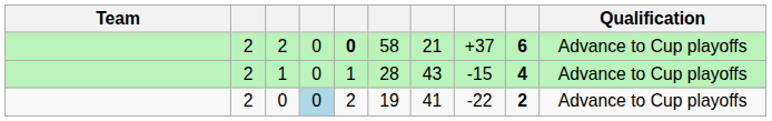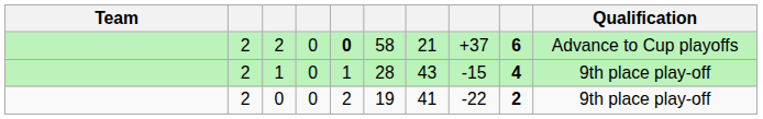row 3 | Qualification: Advance to Cup playoffs -> 9th place play-off
row 4 | column 4: lightblue background -> no background
row 4 | Qualification: Advance to Cup playoffs -> 9th place play-off
